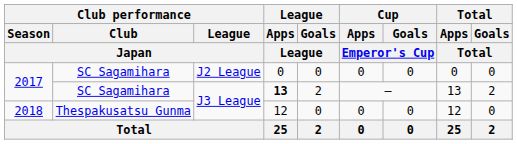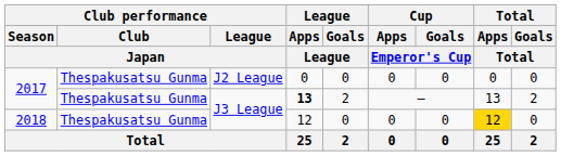row 4 | Club performance / Club / Japan: SC Sagamihara -> Thespakusatsu Gunma
row 5 | Club performance / Club / Japan: SC Sagamihara -> Thespakusatsu Gunma
row 6 | Total / Apps / Total: no background -> gold background
